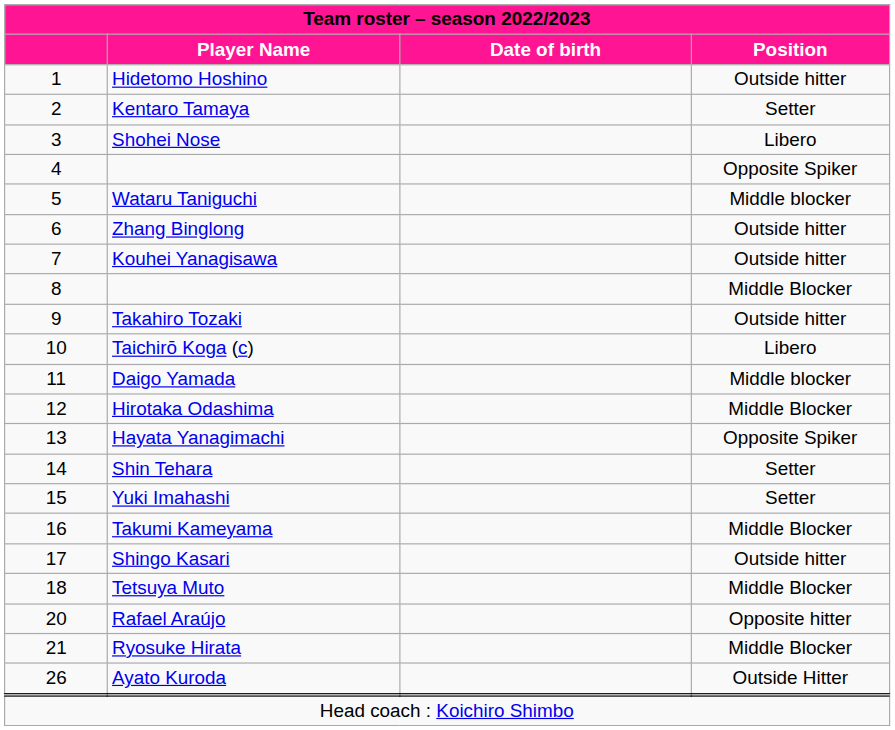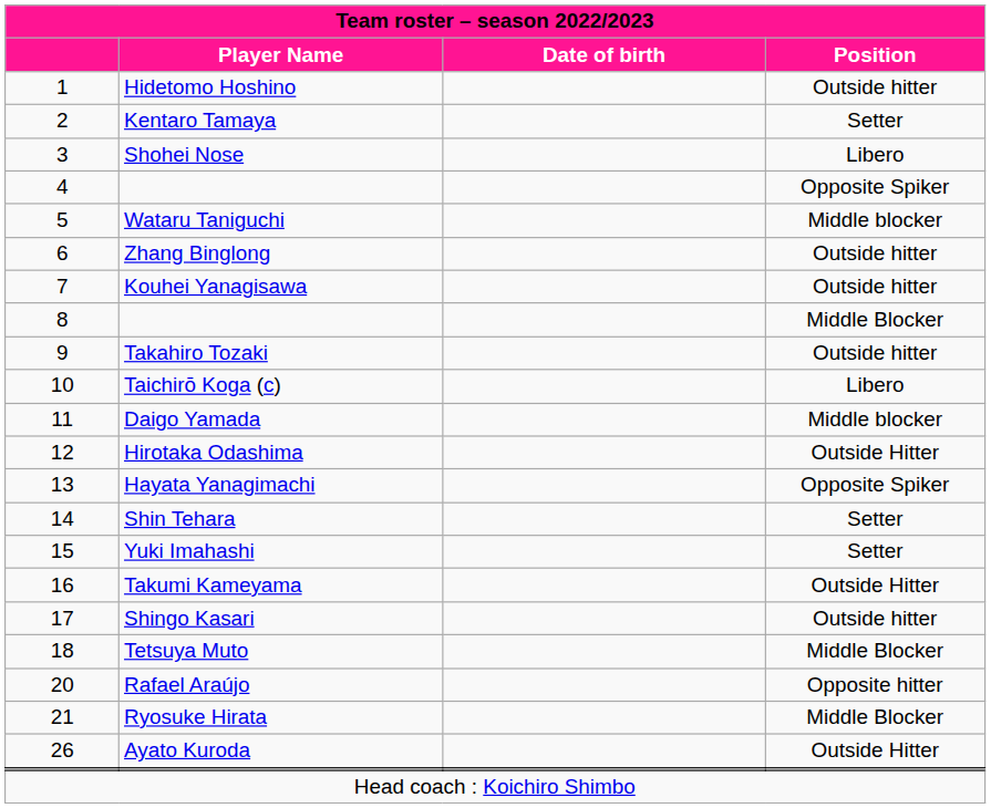Hirotaka Odashima | Position: Middle Blocker -> Outside Hitter
Takumi Kameyama | Position: Middle Blocker -> Outside Hitter
